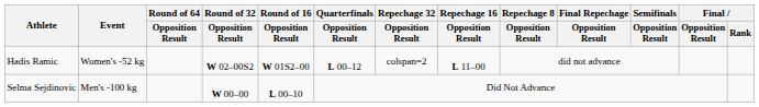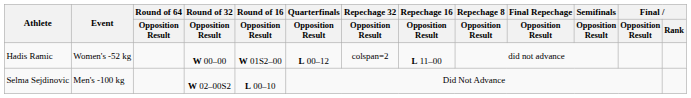Hadis Ramic | Round of 32 / Opposition Result: W 02–00S2 -> W 00–00
Selma Sejdinovic | Round of 32 / Opposition Result: W 00–00 -> W 02–00S2
